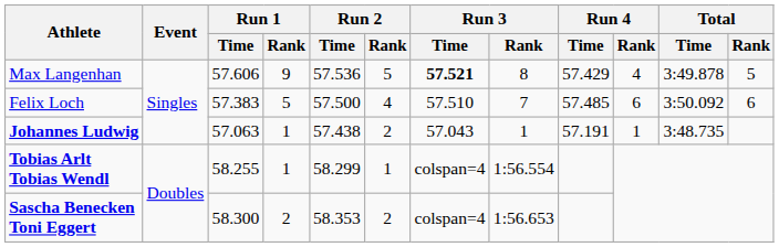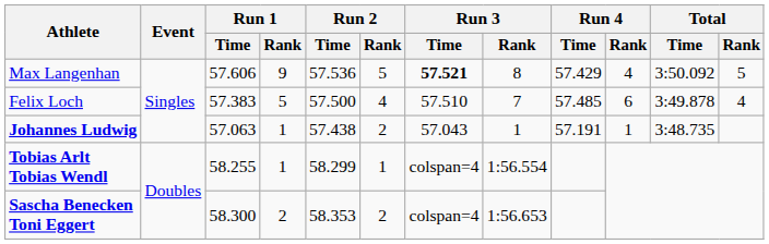Max Langenhan | Total / Time: 3:49.878 -> 3:50.092
Felix Loch | Total / Time: 3:50.092 -> 3:49.878
Felix Loch | Total / Rank: 6 -> 4
